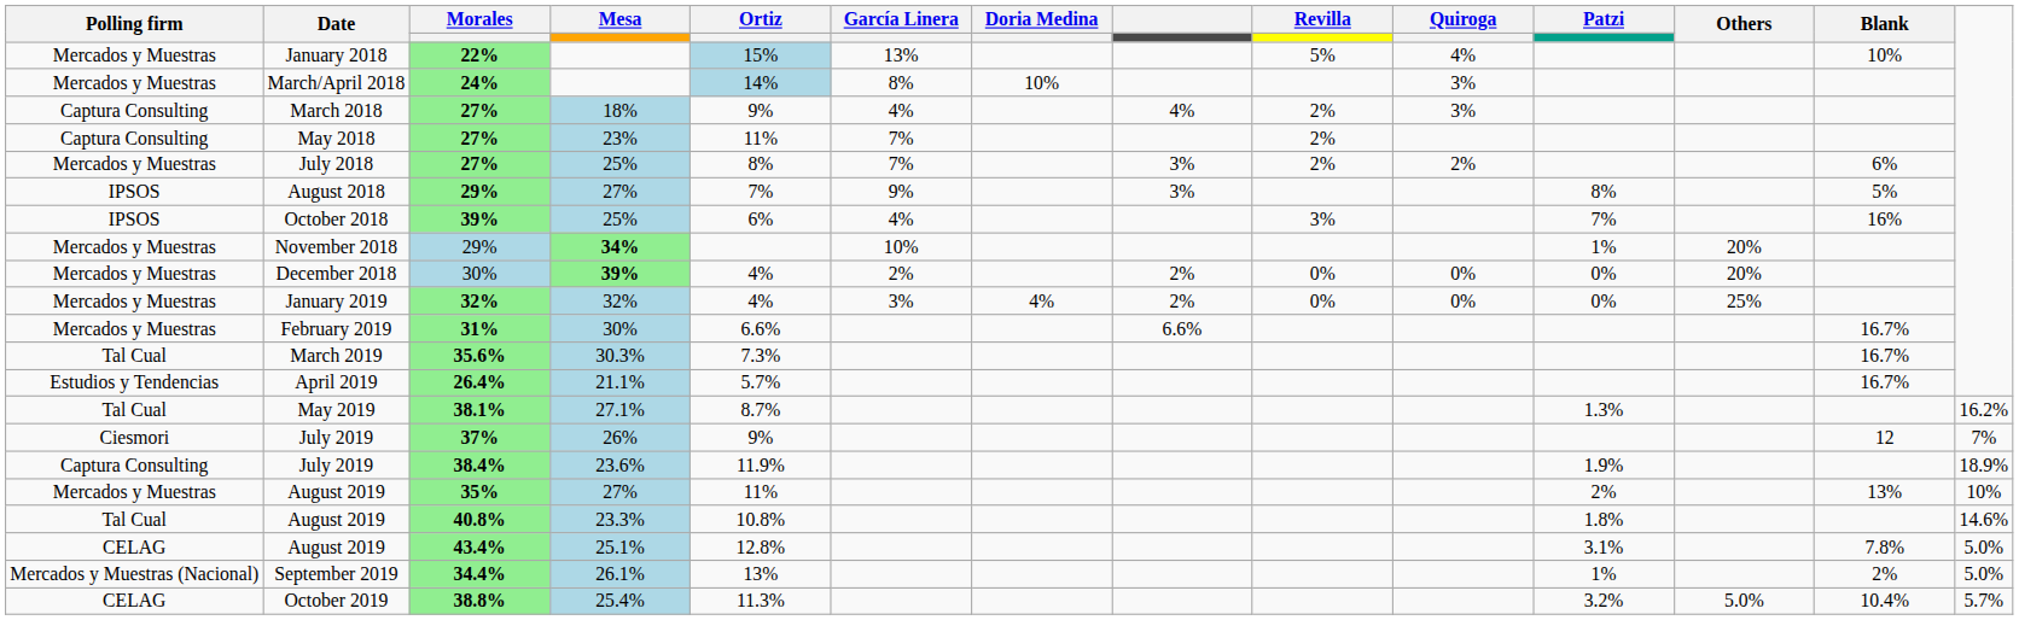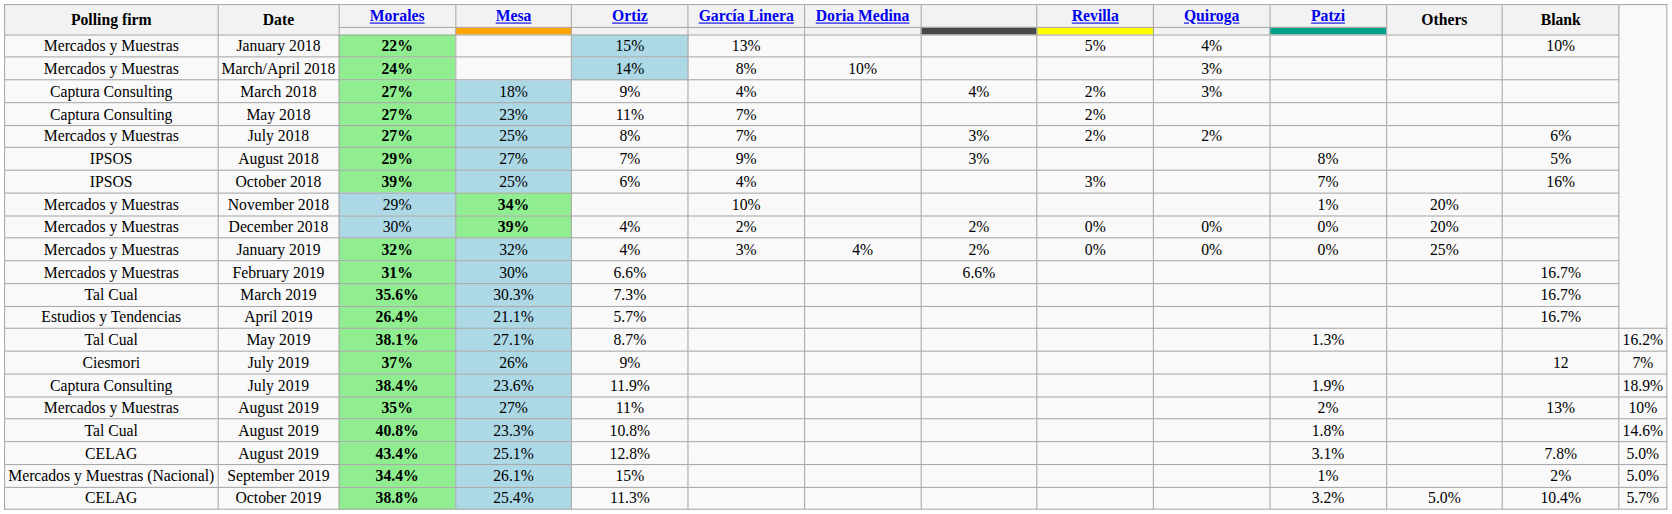September 2019 | Ortiz: 13% -> 15%
